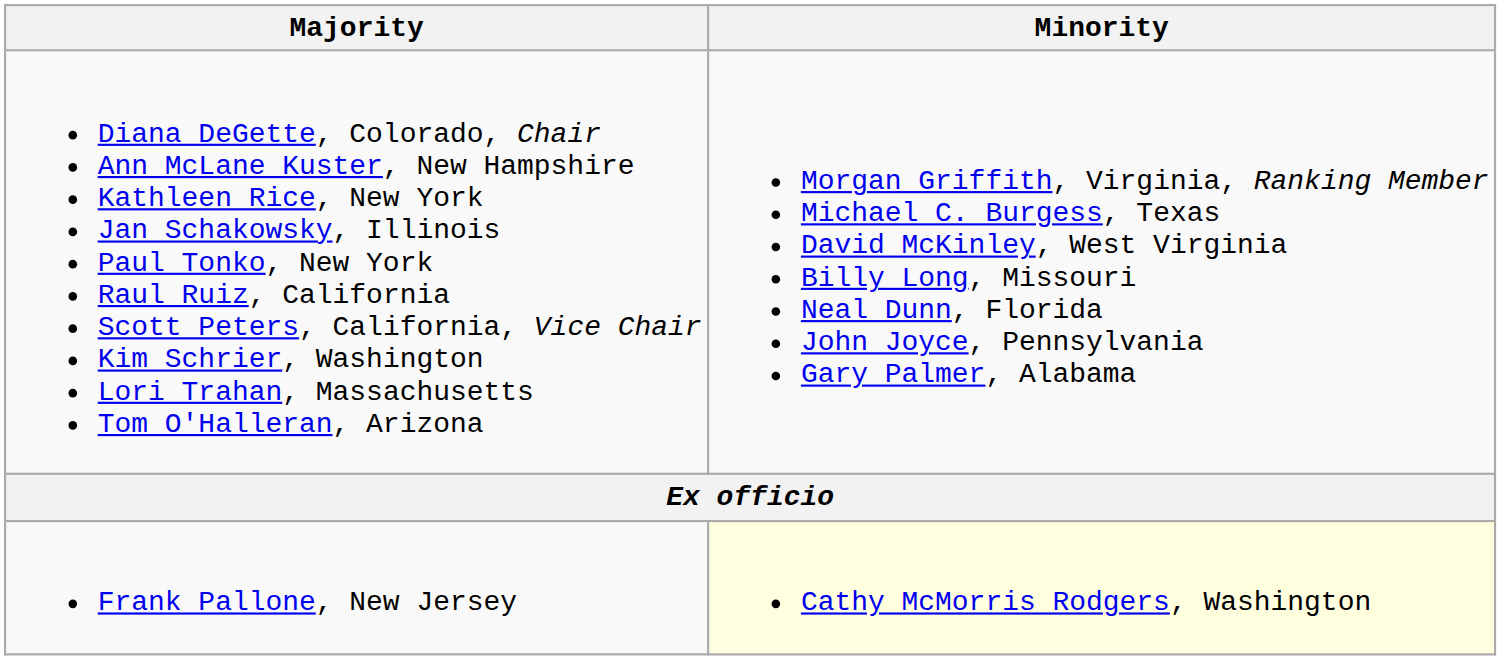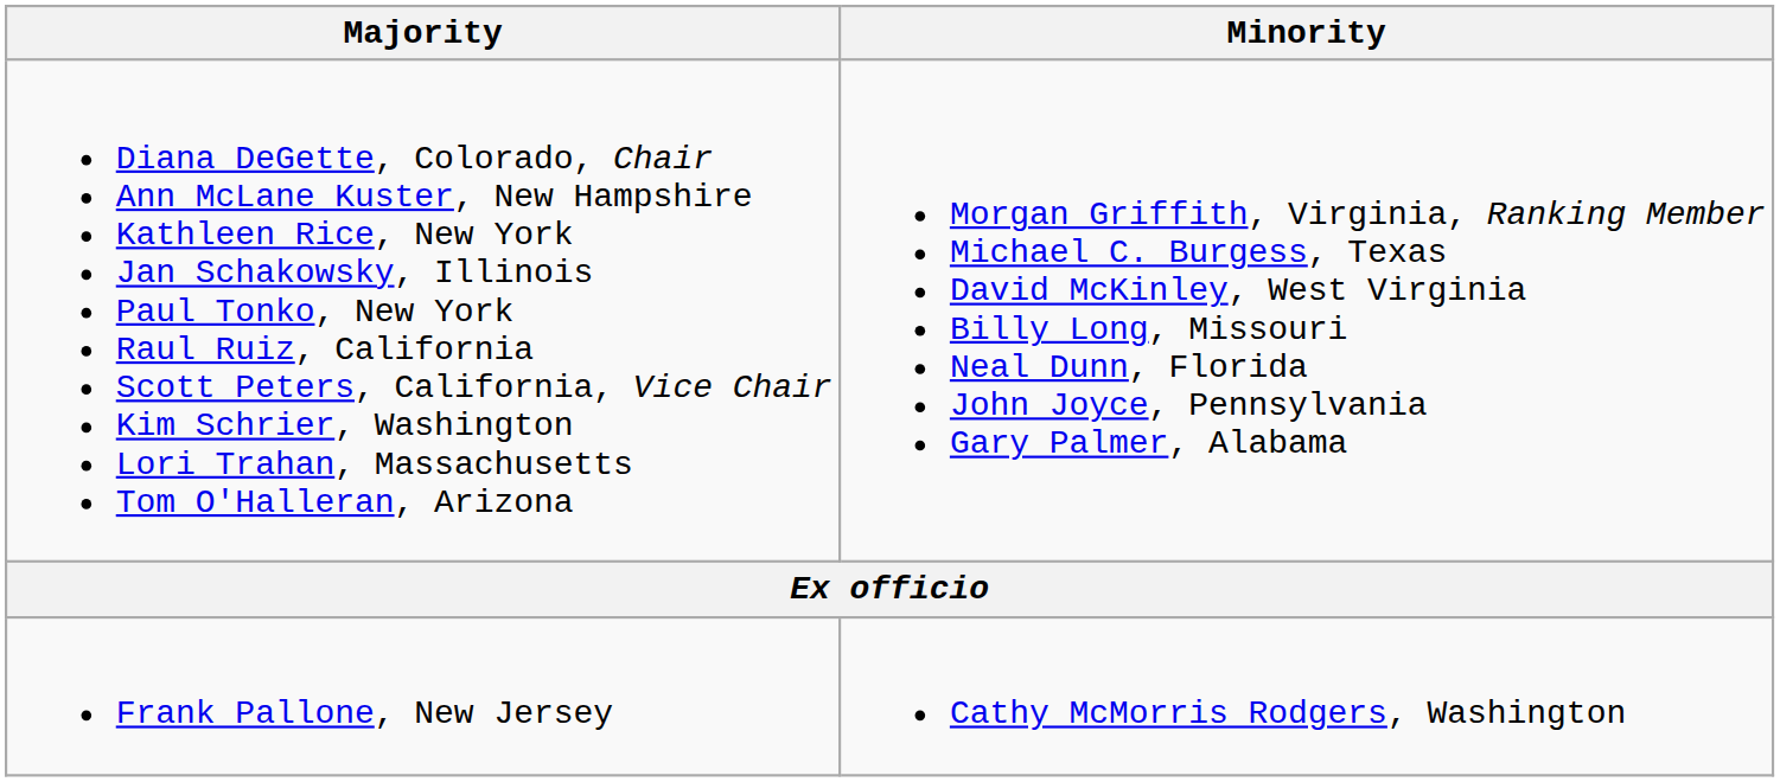Frank Pallone, New Jersey | Minority: lightyellow background -> no background
